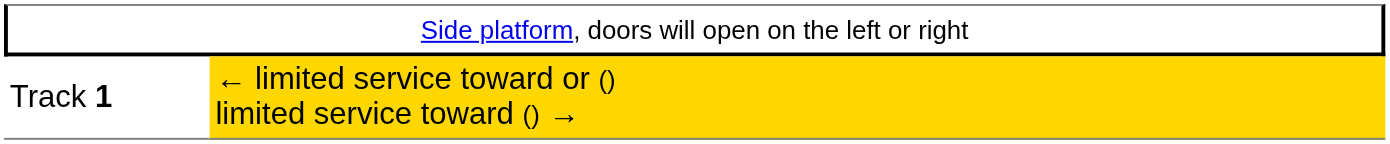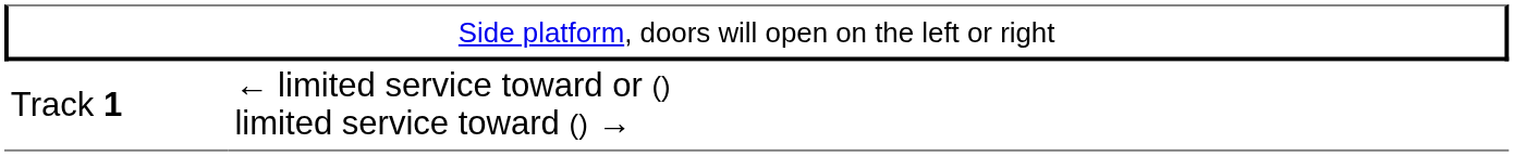Track 1 | column 2: gold background -> no background
